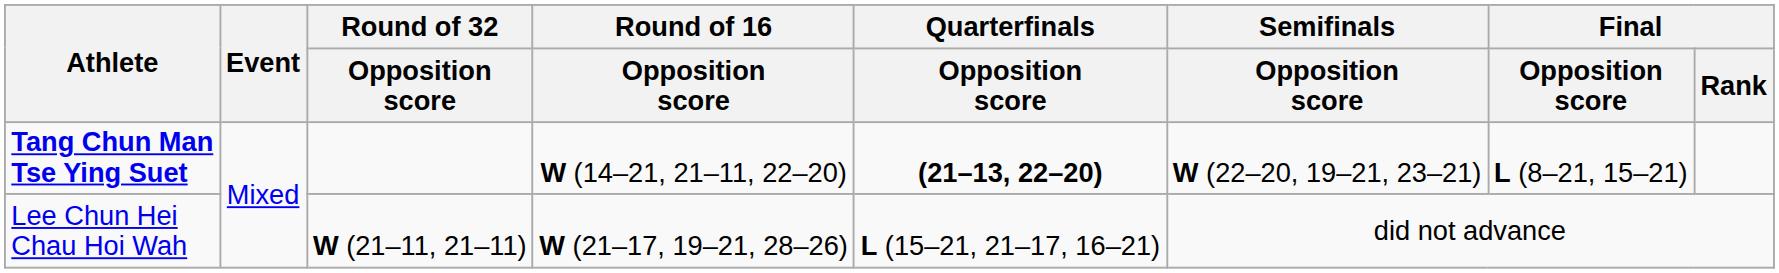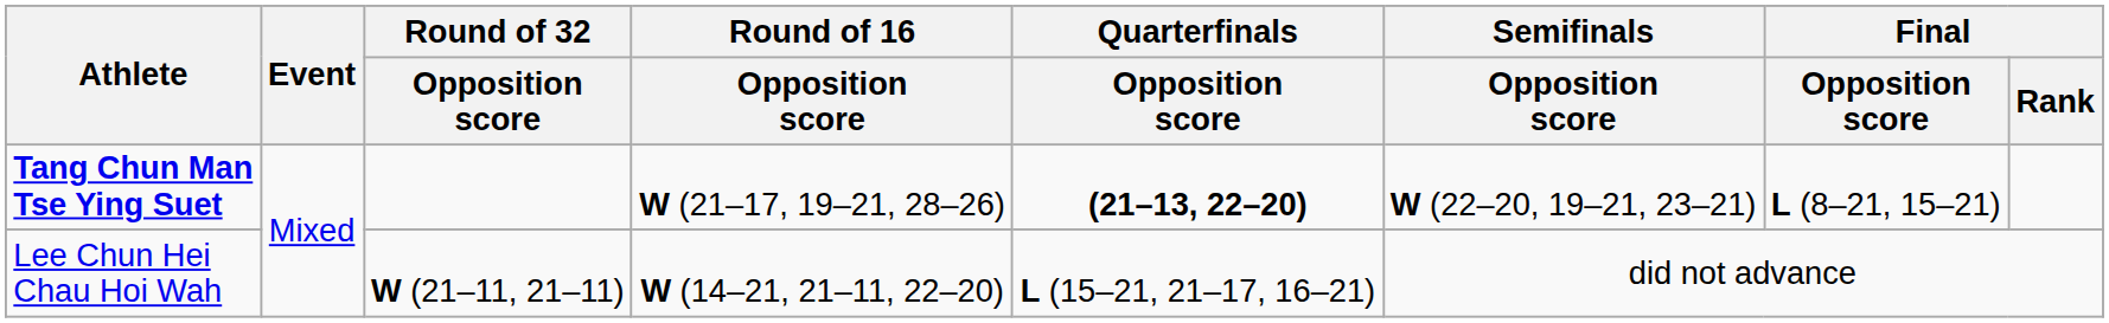Tang Chun Man Tse Ying Suet | Round of 16 / Opposition score: W (14–21, 21–11, 22–20) -> W (21–17, 19–21, 28–26)
Lee Chun Hei Chau Hoi Wah | Round of 16 / Opposition score: W (21–17, 19–21, 28–26) -> W (14–21, 21–11, 22–20)
